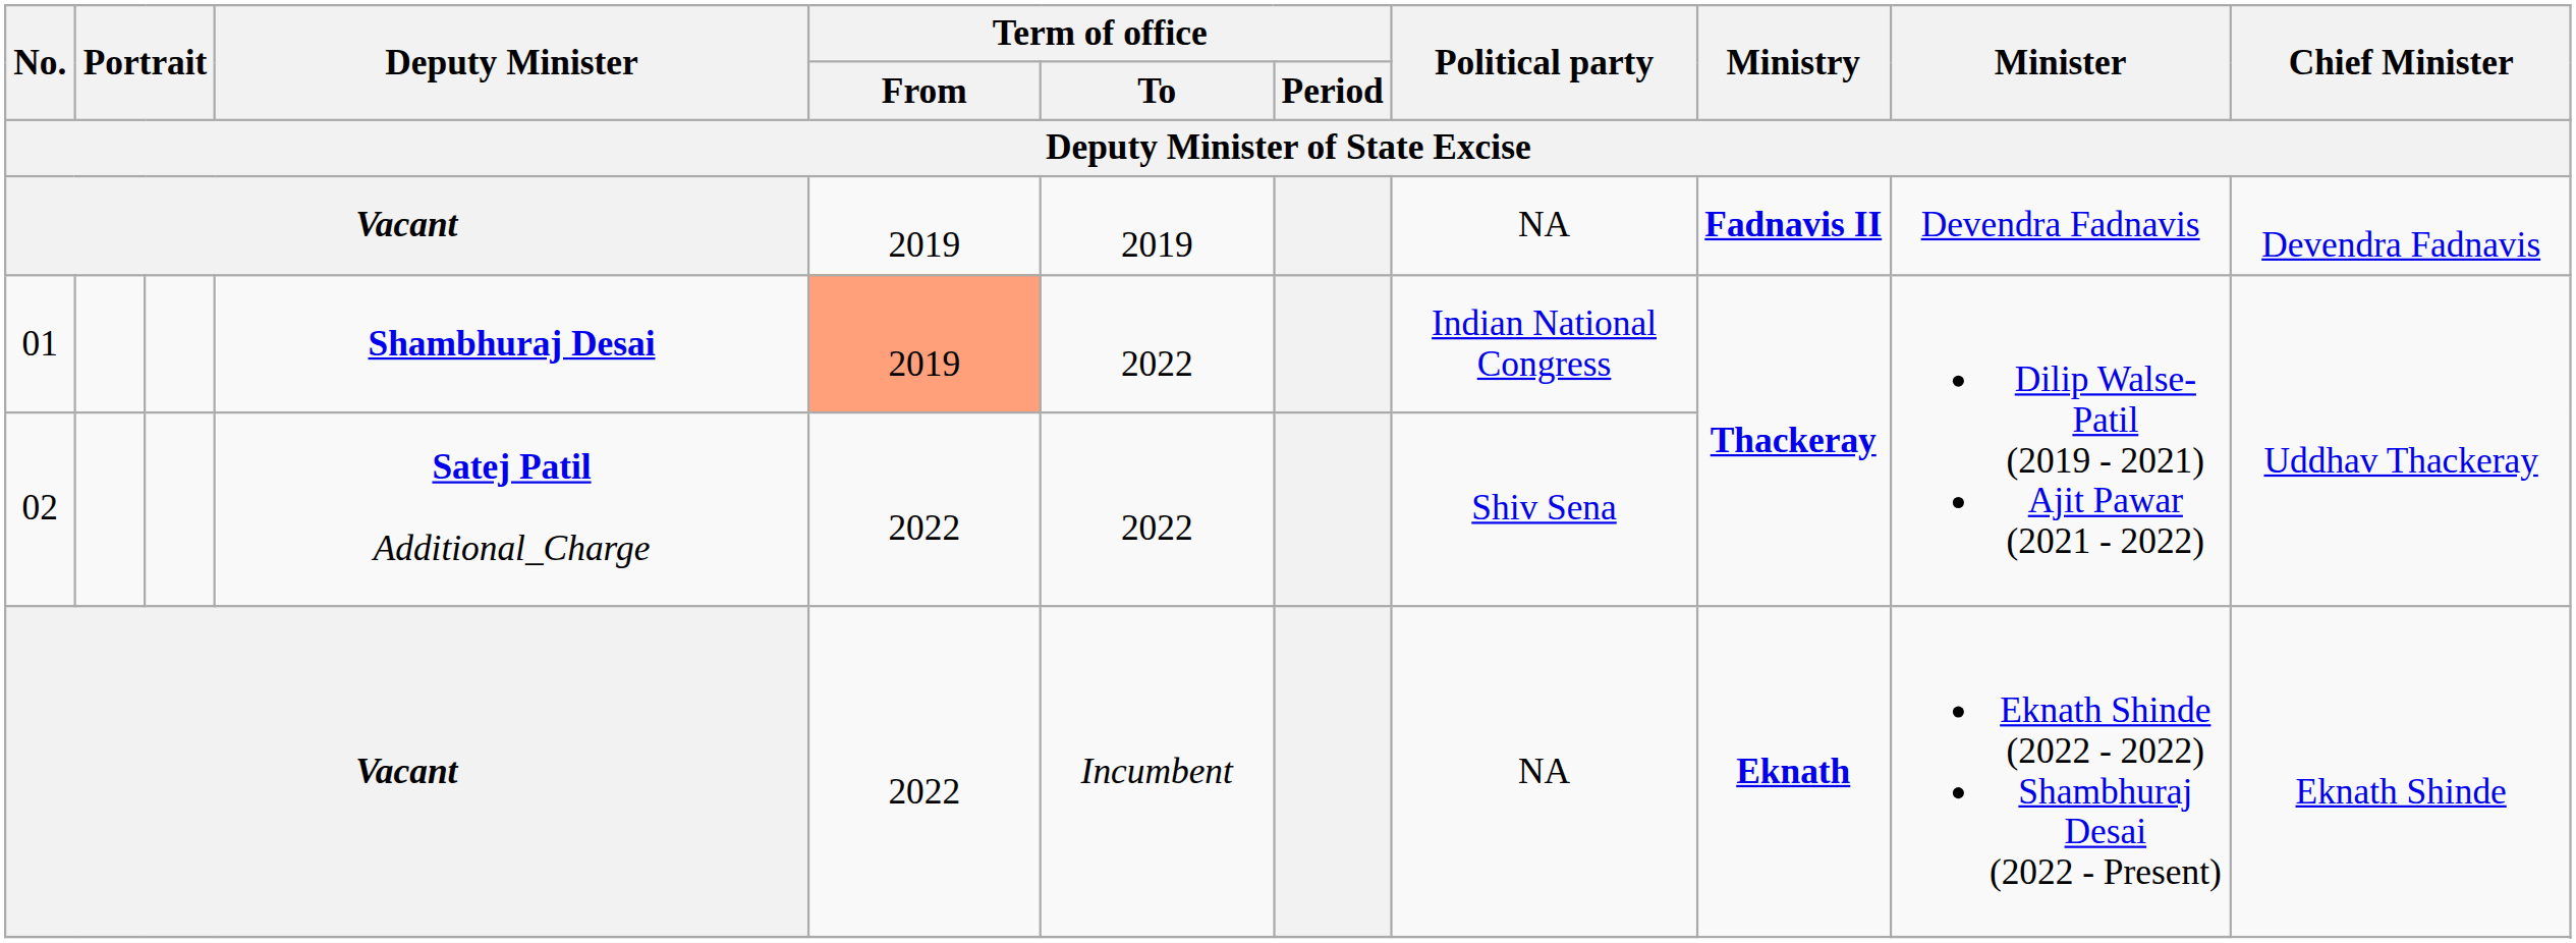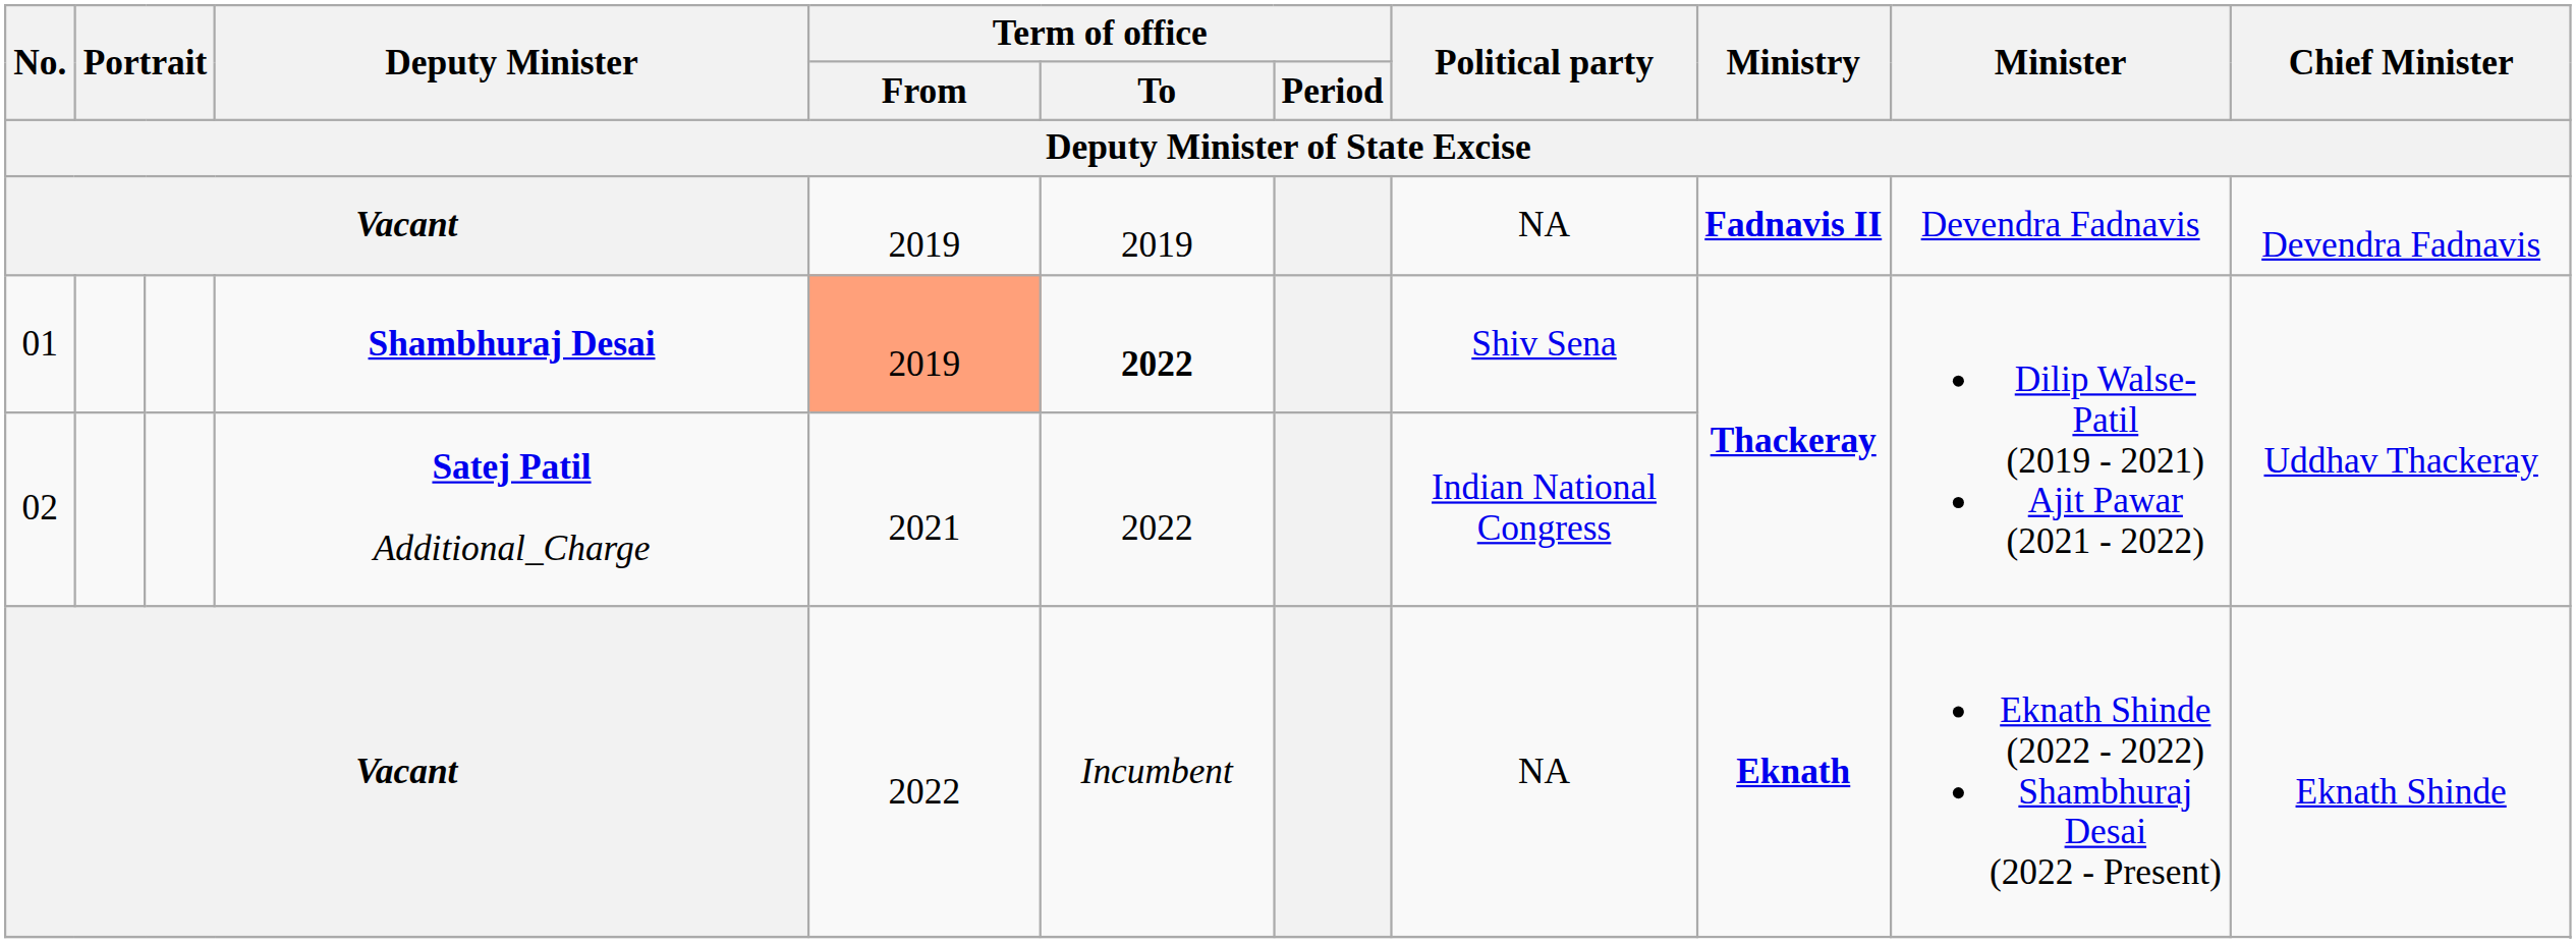01 | Term of office / To: normal -> bold
01 | Political party: Indian National Congress -> Shiv Sena
02 | Term of office / From: 2022 -> 2021
02 | Political party: Shiv Sena -> Indian National Congress
